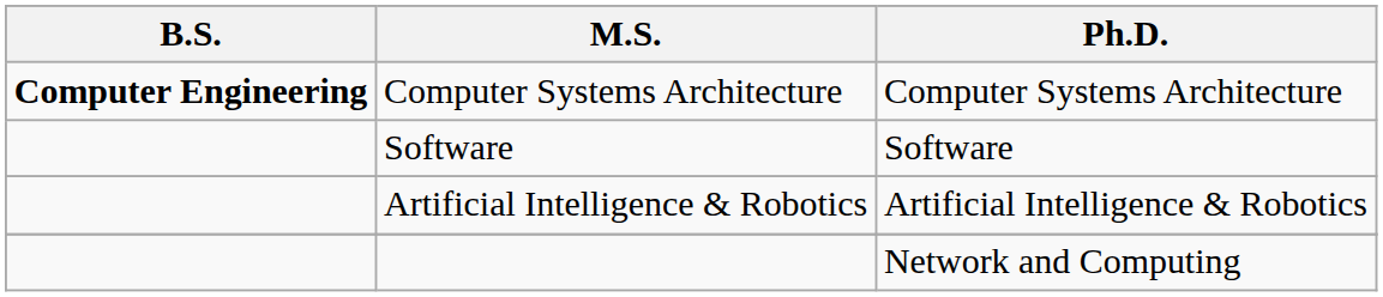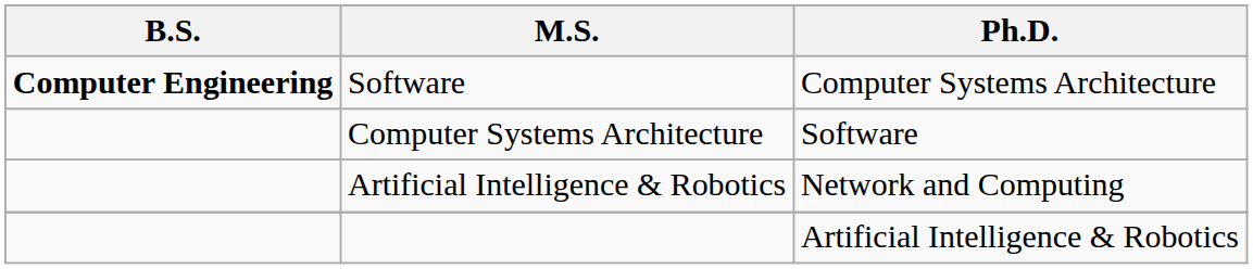row 2 | M.S.: Computer Systems Architecture -> Software
row 3 | M.S.: Software -> Computer Systems Architecture
row 4 | Ph.D.: Artificial Intelligence & Robotics -> Network and Computing
row 5 | Ph.D.: Network and Computing -> Artificial Intelligence & Robotics
